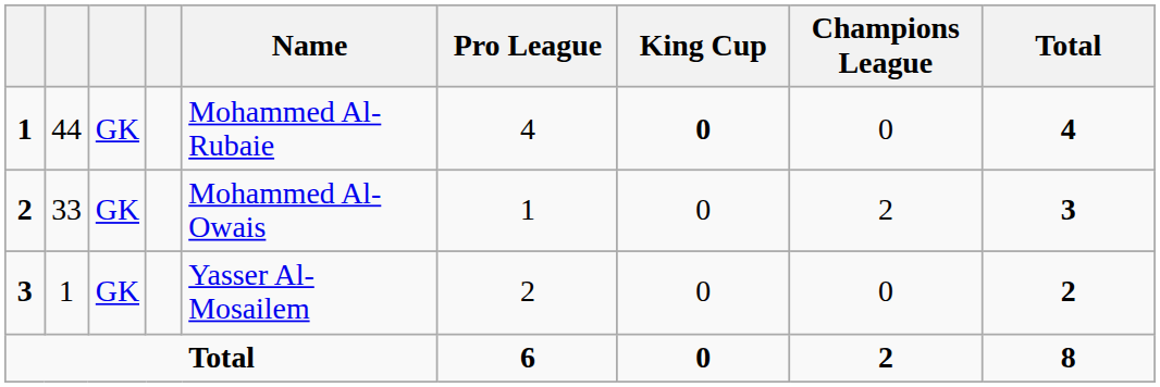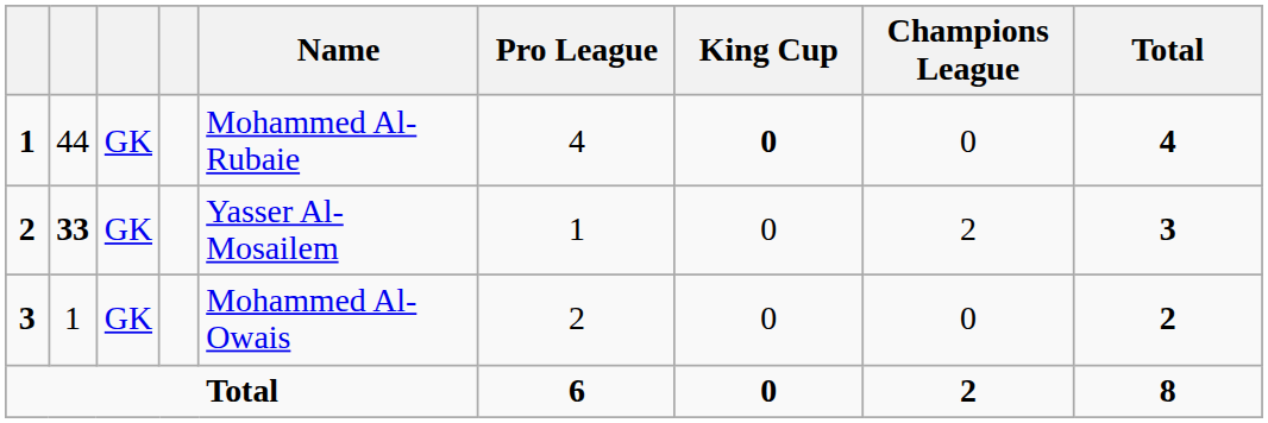row 3 | column 2: normal -> bold
row 3 | Name: Mohammed Al-Owais -> Yasser Al-Mosailem
row 4 | Name: Yasser Al-Mosailem -> Mohammed Al-Owais
